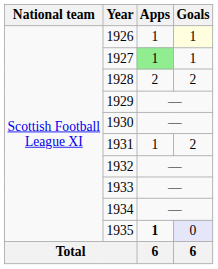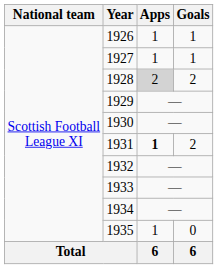1926 | Goals: lightyellow background -> no background
1927 | Apps: lightgreen background -> no background
1928 | Apps: no background -> lightgrey background
1931 | Apps: normal -> bold
1935 | Apps: bold -> normal
1935 | Goals: lavender background -> no background
